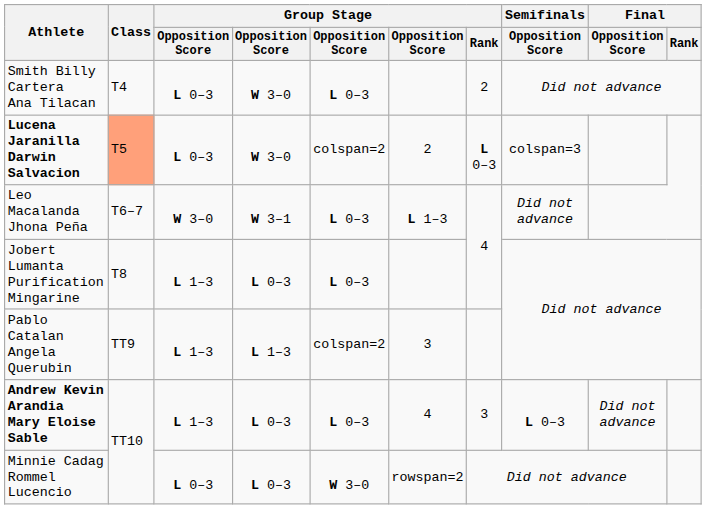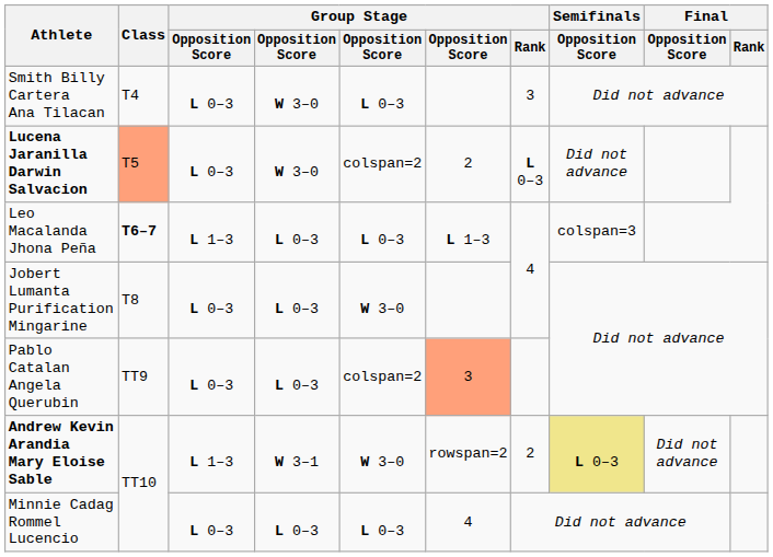Smith Billy Cartera Ana Tilacan | Group Stage / Rank: 2 -> 3
Lucena Jaranilla Darwin Salvacion | Semifinals / Opposition Score: colspan=3 -> Did not advance
Leo Macalanda Jhona Peña | Class: normal -> bold
Leo Macalanda Jhona Peña | column 3: W 3–0 -> L 1–3
Leo Macalanda Jhona Peña | column 4: W 3–1 -> L 0–3
Leo Macalanda Jhona Peña | Semifinals / Opposition Score: Did not advance -> colspan=3
Jobert Lumanta Purification Mingarine | column 3: L 1–3 -> L 0–3
Jobert Lumanta Purification Mingarine | column 5: L 0–3 -> W 3–0
Pablo Catalan Angela Querubin | column 3: L 1–3 -> L 0–3
Pablo Catalan Angela Querubin | column 4: L 1–3 -> L 0–3
Pablo Catalan Angela Querubin | column 6: no background -> lightsalmon background
Andrew Kevin Arandia Mary Eloise Sable | column 4: L 0–3 -> W 3–1
Andrew Kevin Arandia Mary Eloise Sable | column 5: L 0–3 -> W 3–0
Andrew Kevin Arandia Mary Eloise Sable | column 6: 4 -> rowspan=2
Andrew Kevin Arandia Mary Eloise Sable | Group Stage / Rank: 3 -> 2
Andrew Kevin Arandia Mary Eloise Sable | Semifinals / Opposition Score: no background -> khaki background
Minnie Cadag Rommel Lucencio | column 5: W 3–0 -> L 0–3
Minnie Cadag Rommel Lucencio | column 6: rowspan=2 -> 4
